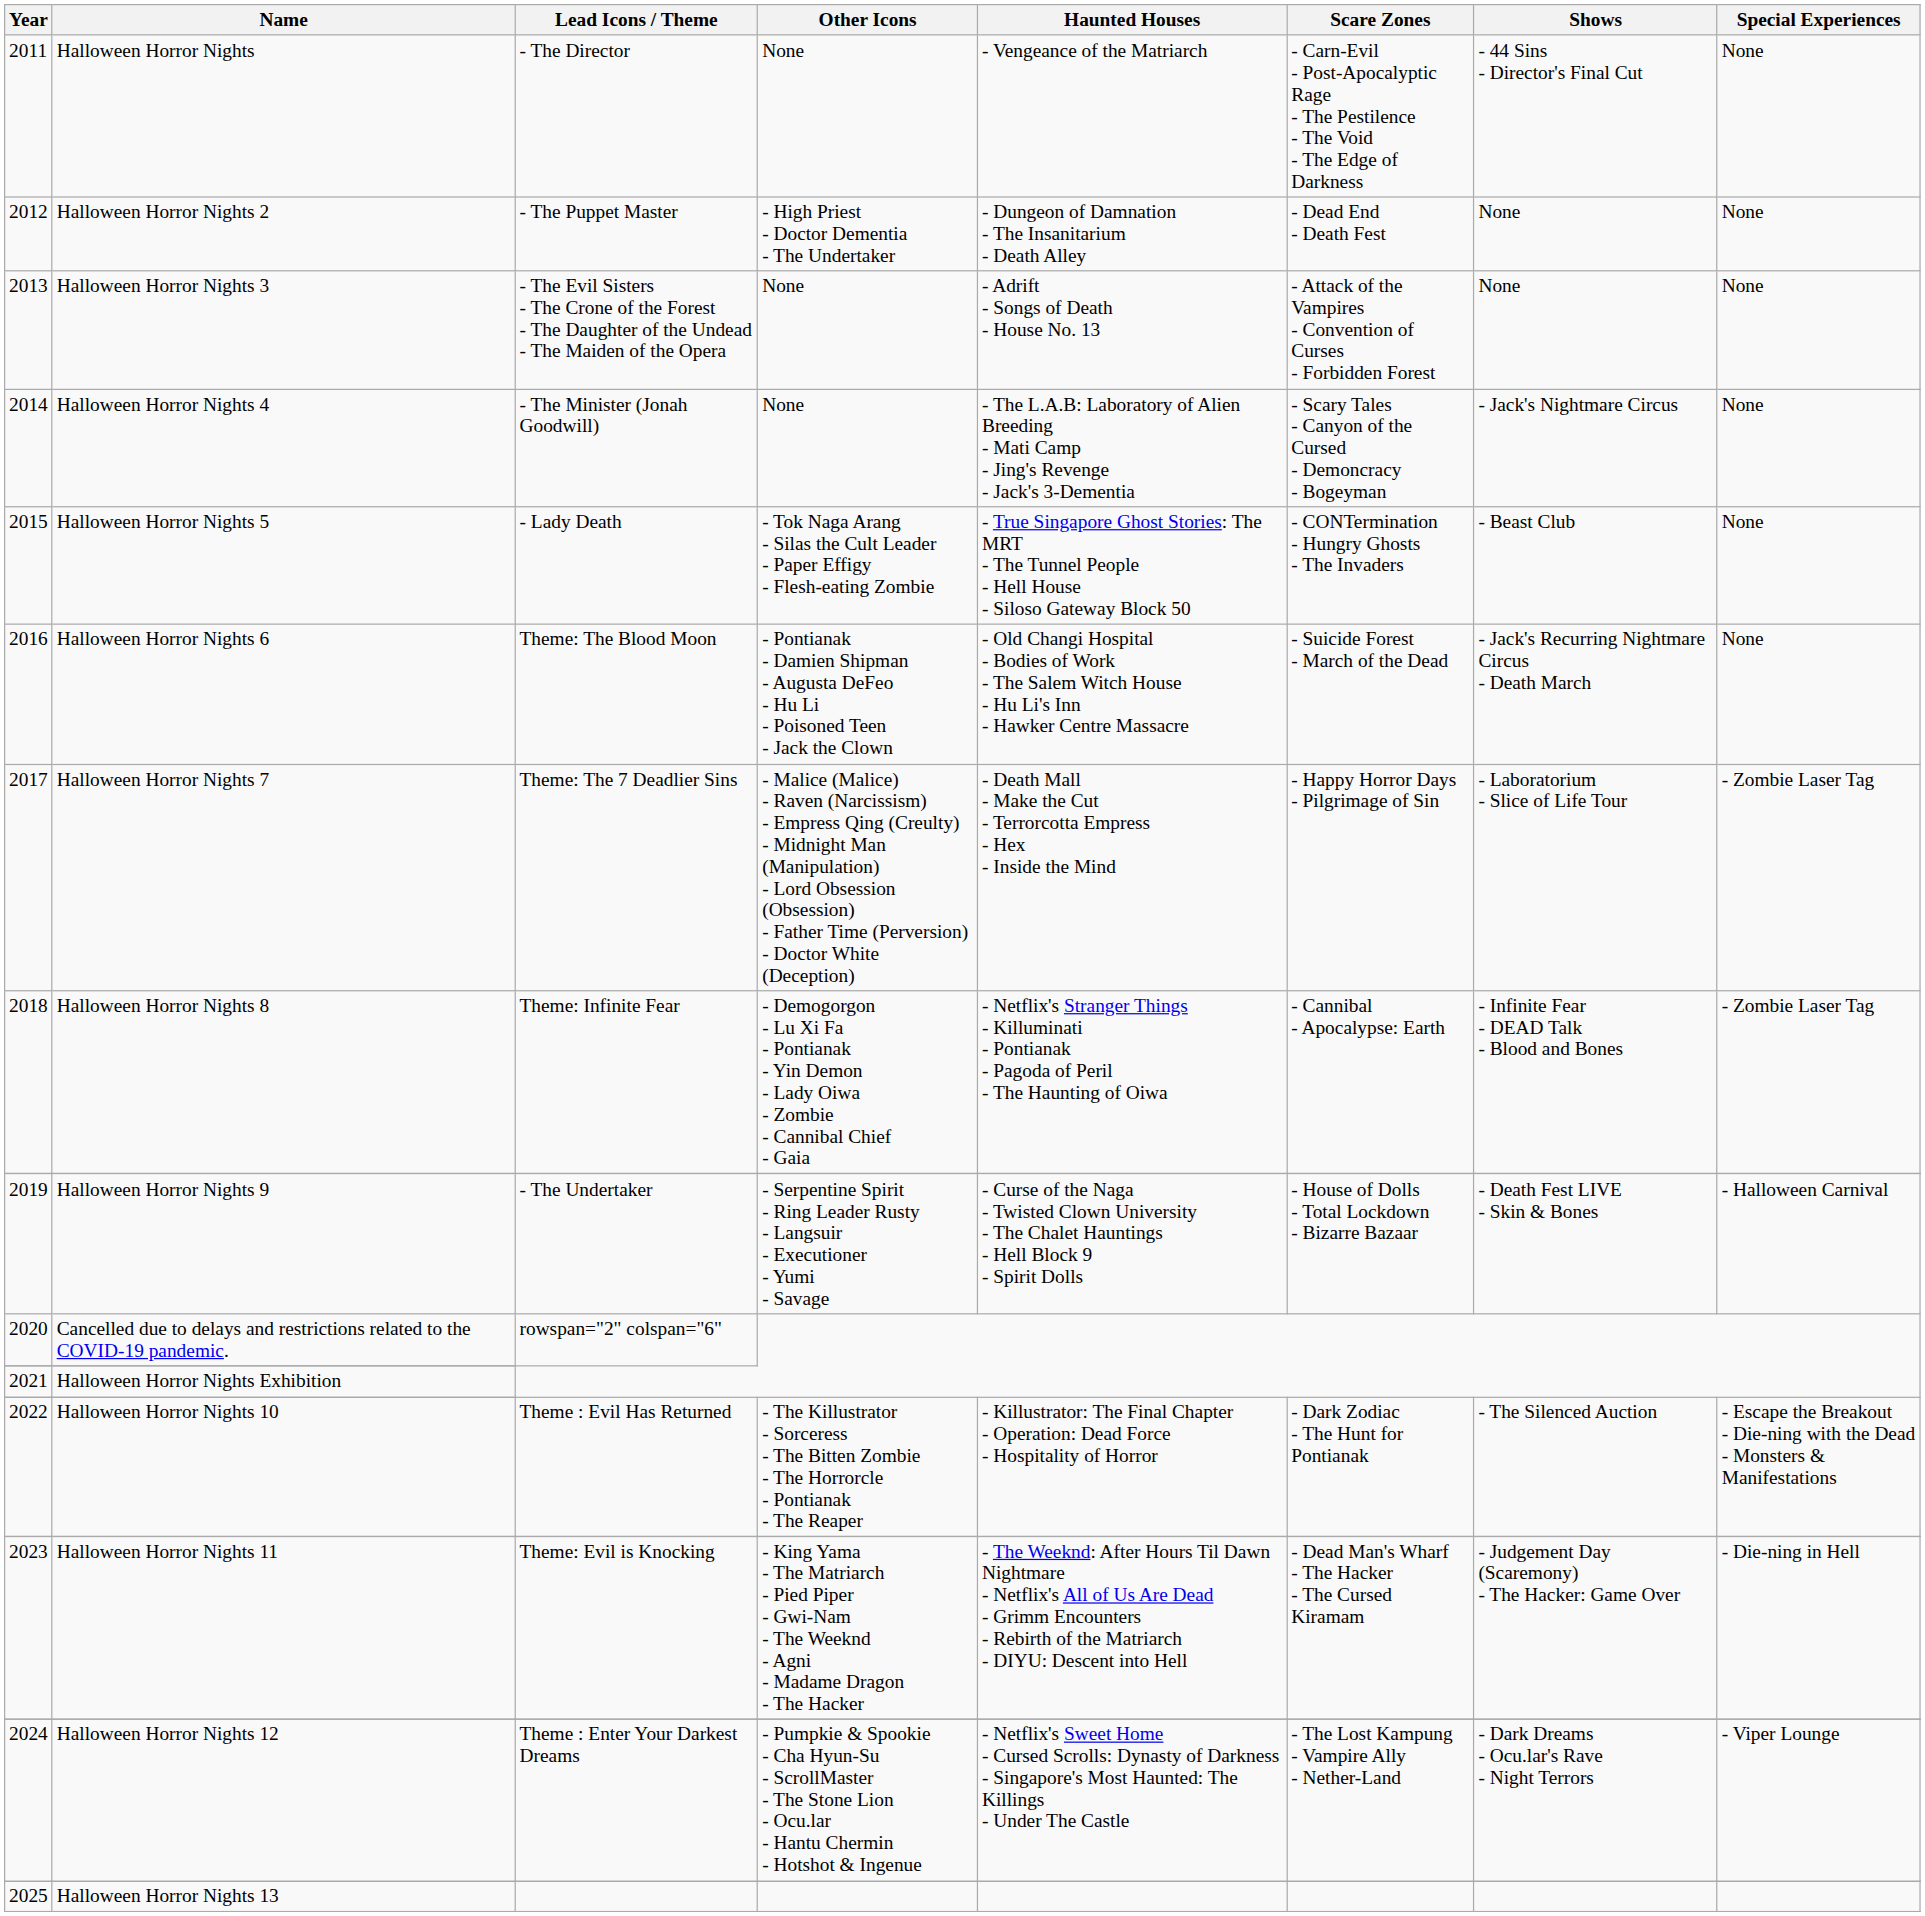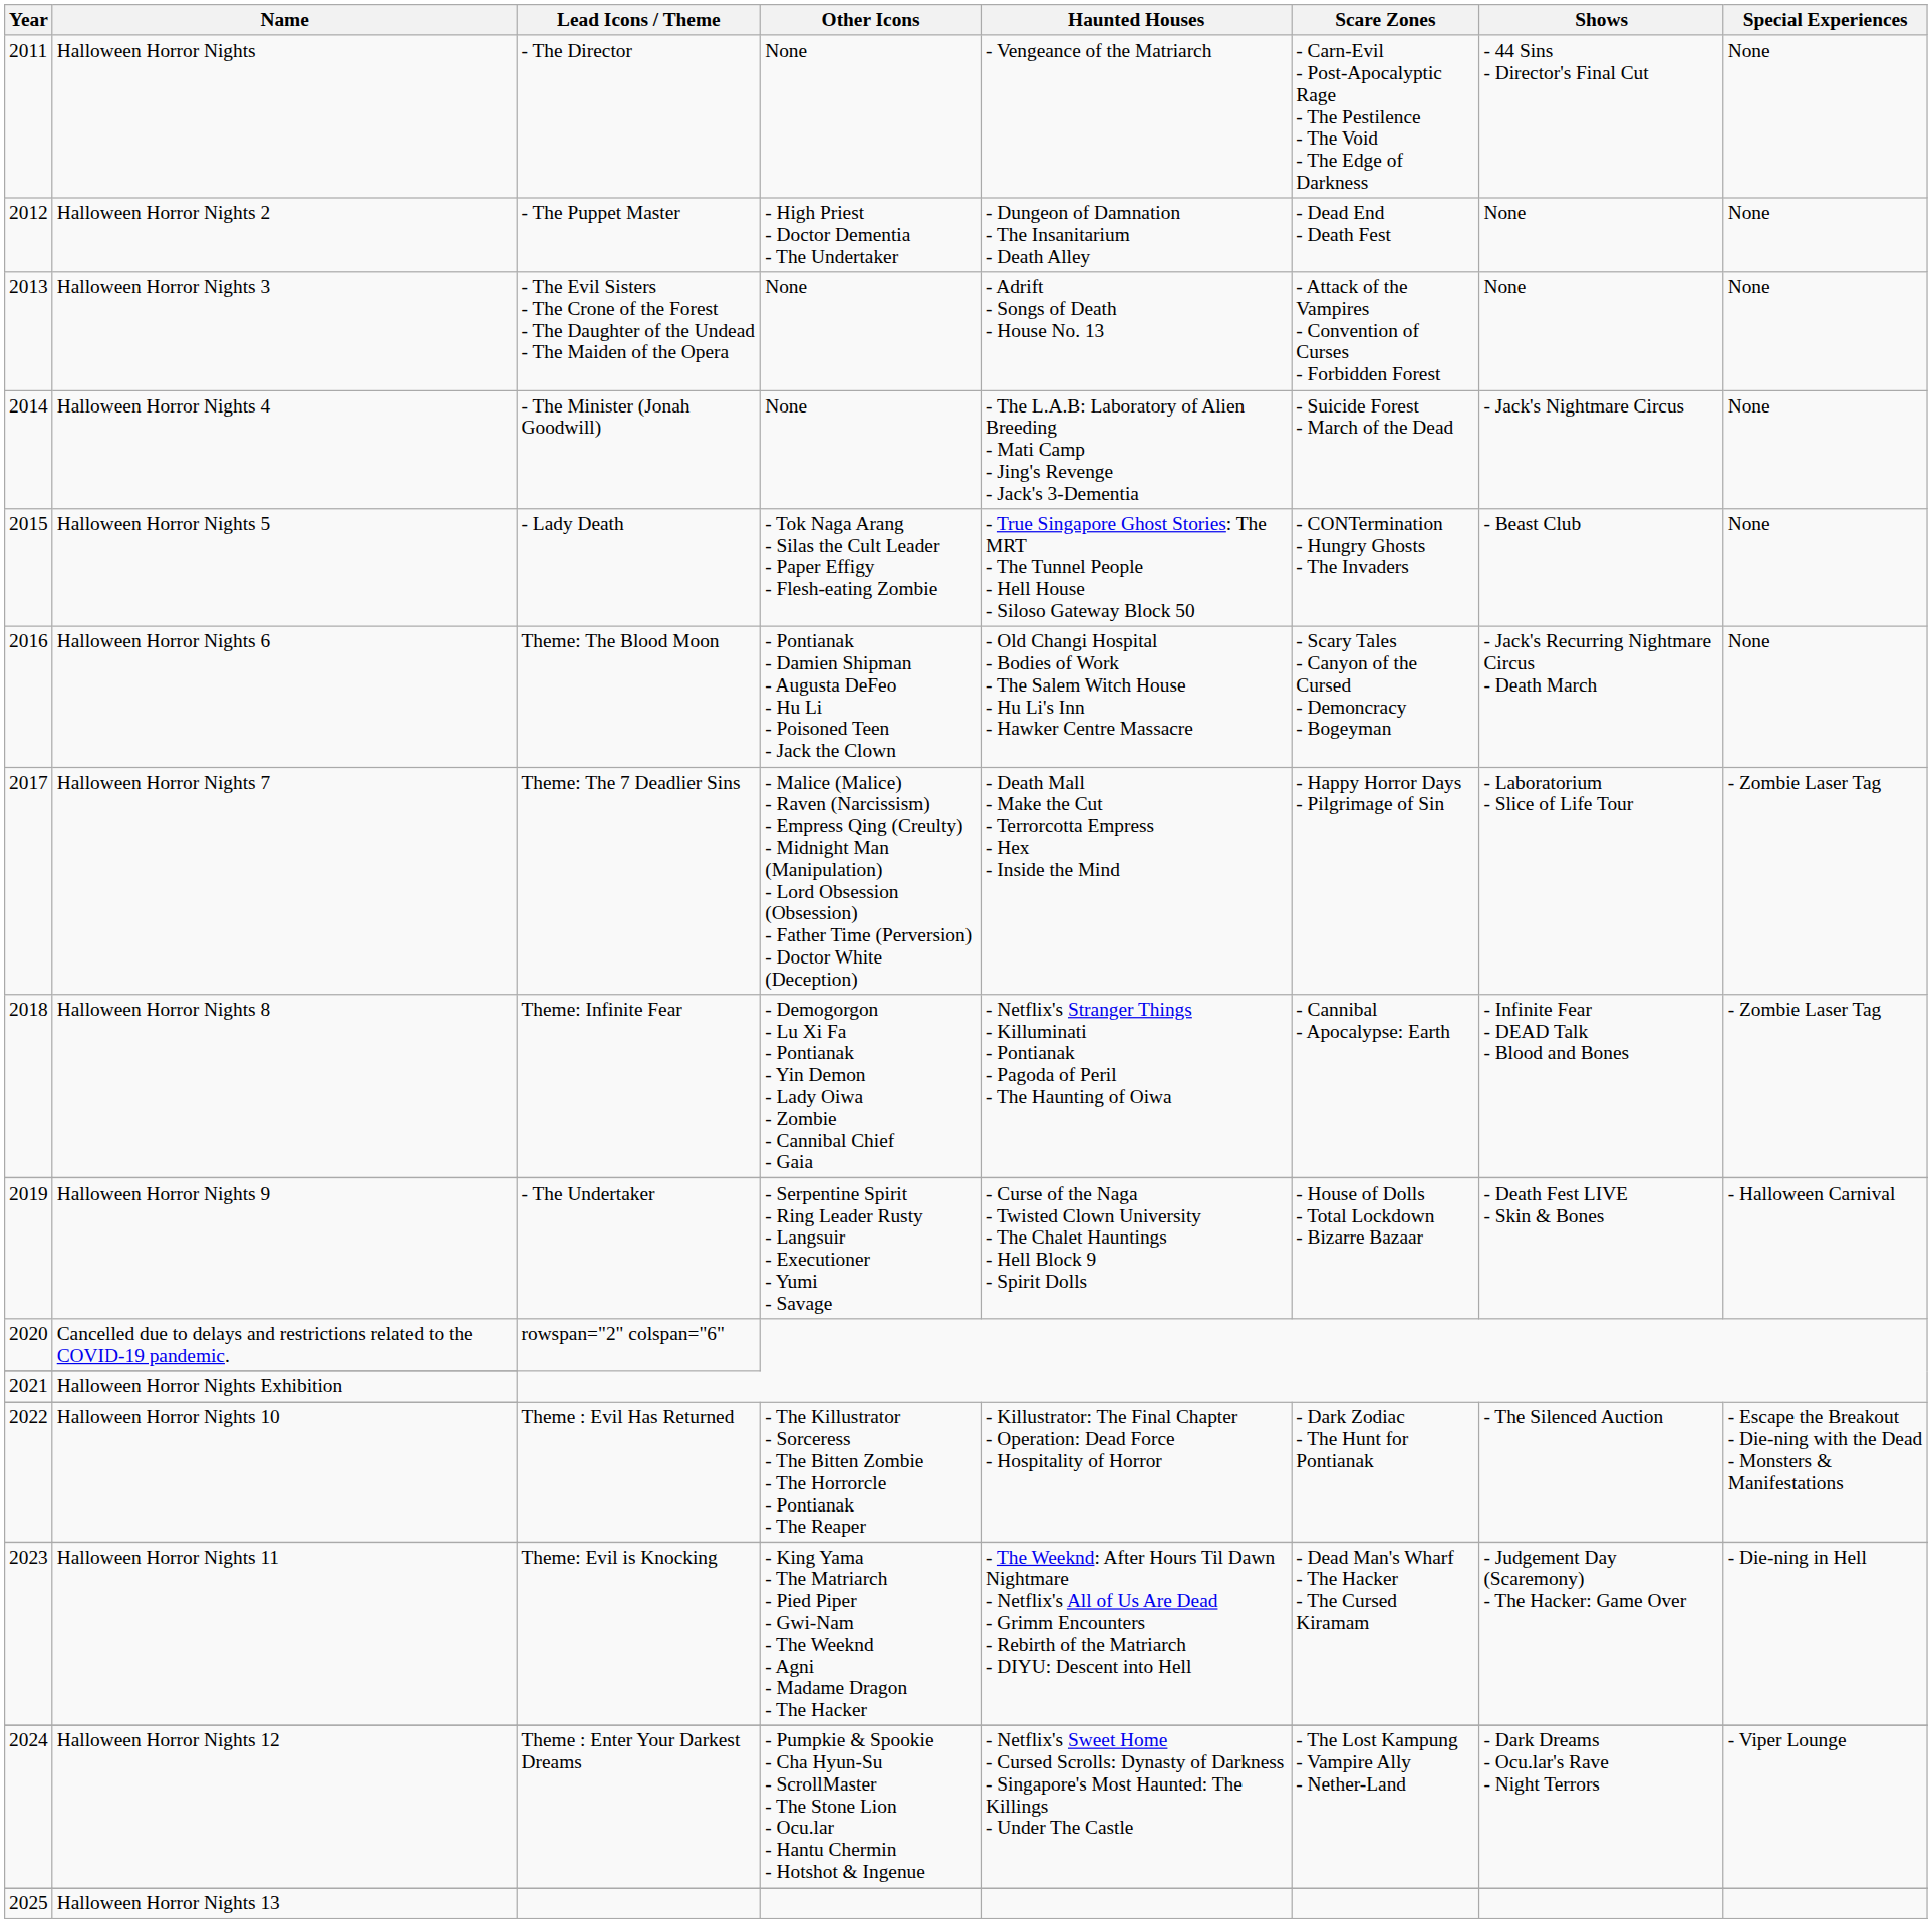Halloween Horror Nights 4 | Scare Zones: - Scary Tales - Canyon of the Cursed - Demoncracy - Bogeyman -> - Suicide Forest - March of the Dead
Halloween Horror Nights 6 | Scare Zones: - Suicide Forest - March of the Dead -> - Scary Tales - Canyon of the Cursed - Demoncracy - Bogeyman
